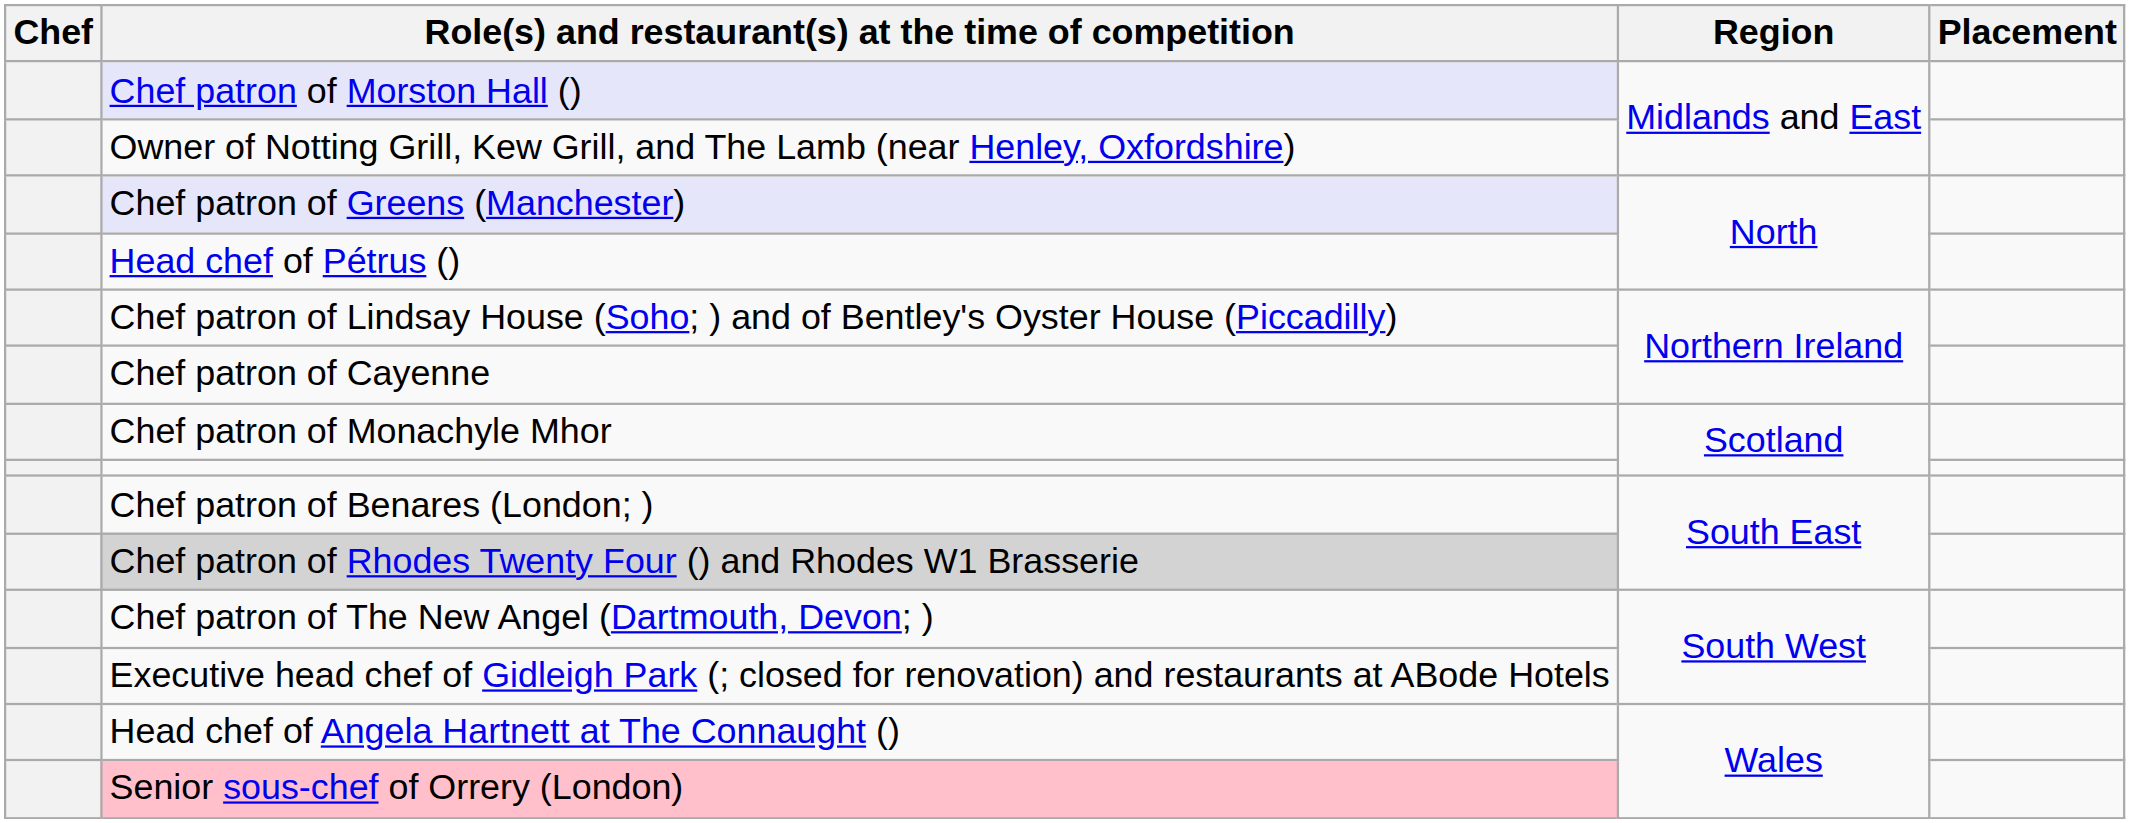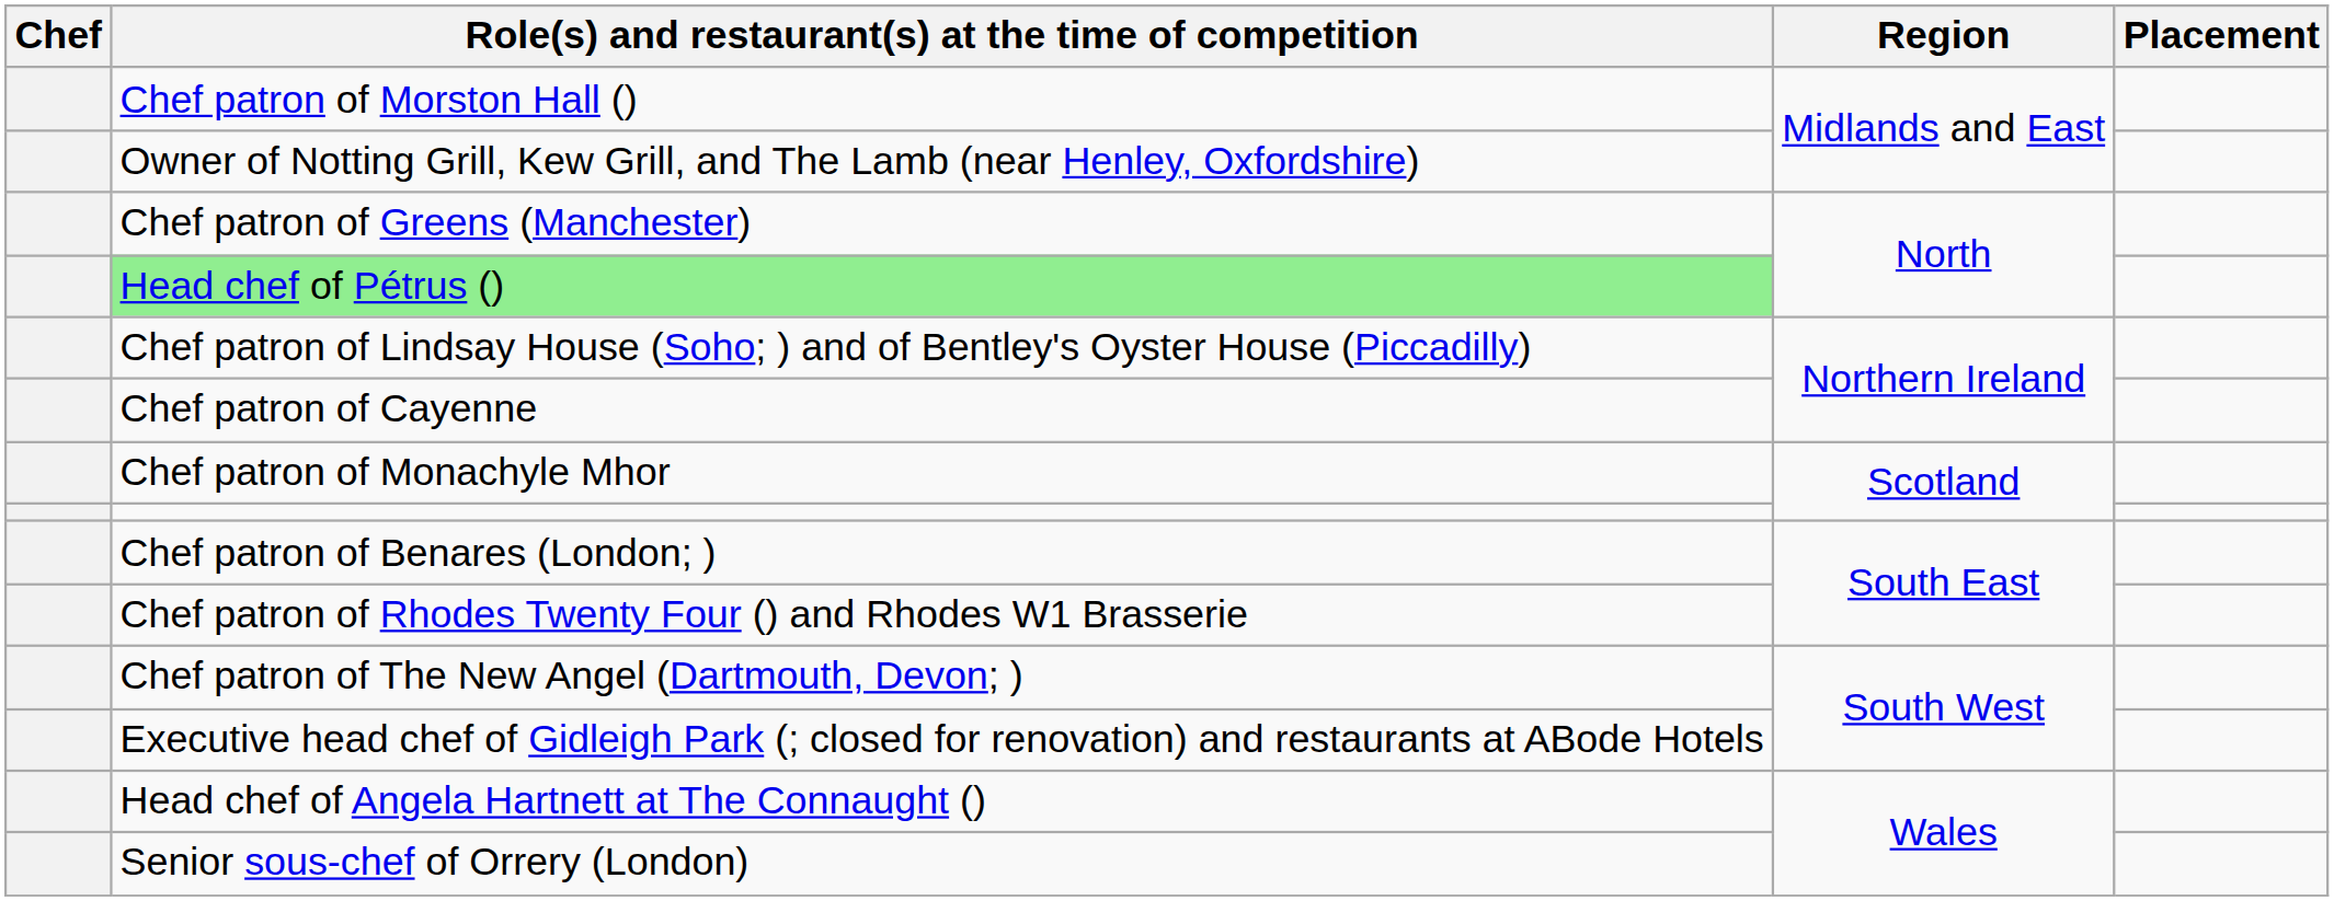Chef patron of Morston Hall () | Role(s) and restaurant(s) at the time of competition: lavender background -> no background
Chef patron of Greens (Manchester) | Role(s) and restaurant(s) at the time of competition: lavender background -> no background
Head chef of Pétrus () | Role(s) and restaurant(s) at the time of competition: no background -> lightgreen background
Chef patron of Rhodes Twenty Four () and Rhodes W1 Brasserie | Role(s) and restaurant(s) at the time of competition: lightgrey background -> no background
Senior sous-chef of Orrery (London) | Role(s) and restaurant(s) at the time of competition: pink background -> no background
